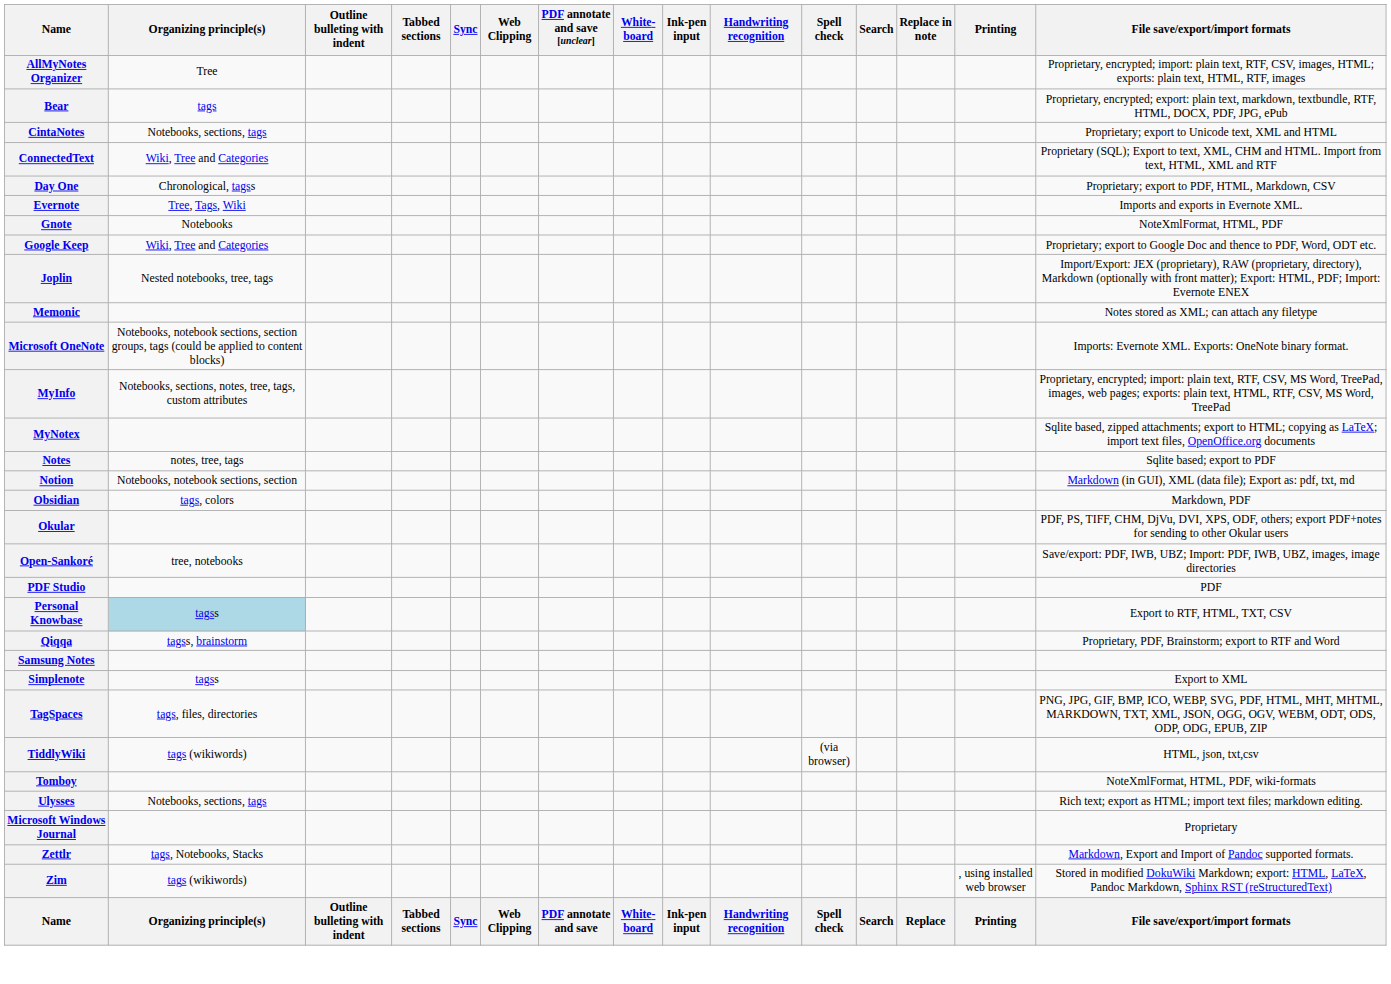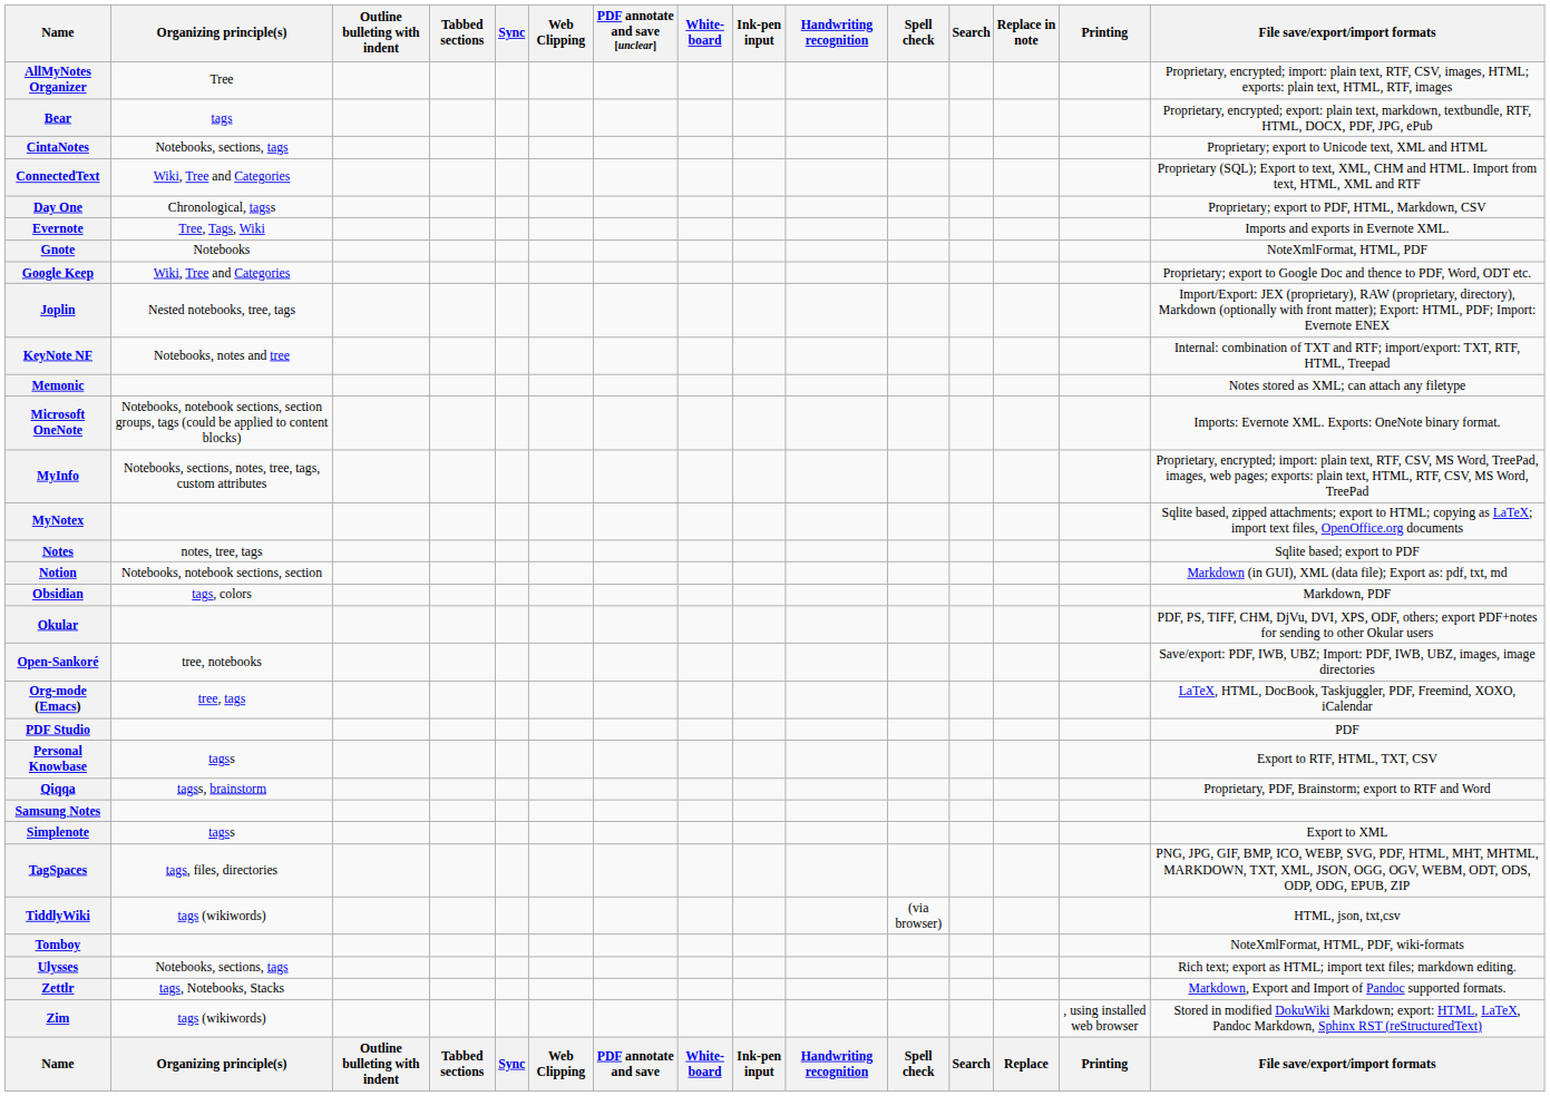+ row: KeyNote NF | Notebooks, notes and tree | Internal: combination of TXT and RTF; import/export: TXT, RTF, HTML, Treepad
+ row: Org-mode (Emacs) | tree, tags | LaTeX, HTML, DocBook, Taskjuggler, PDF, Freemind, XOXO, iCalendar
Personal Knowbase | Organizing principle(s): lightblue background -> no background
- row: Microsoft Windows Journal | Proprietary
